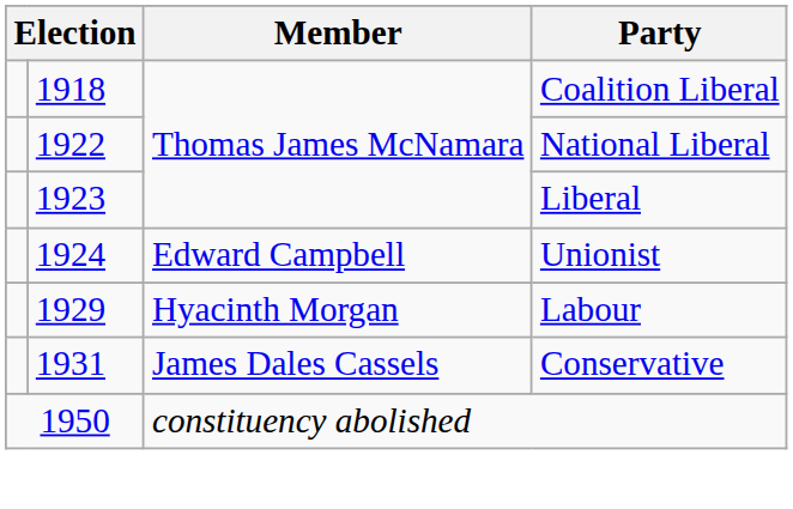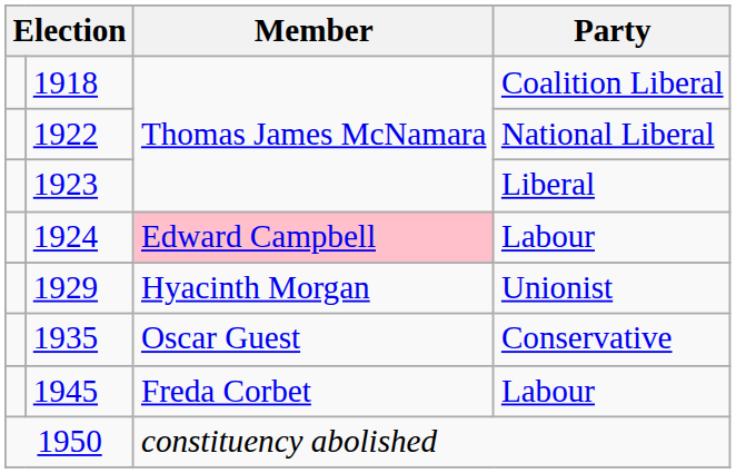1924 | Member: no background -> pink background
1924 | Party: Unionist -> Labour
1929 | Party: Labour -> Unionist
- row: 1931 | James Dales Cassels | Conservative
+ row: 1935 | Oscar Guest | Conservative
+ row: 1945 | Freda Corbet | Labour
